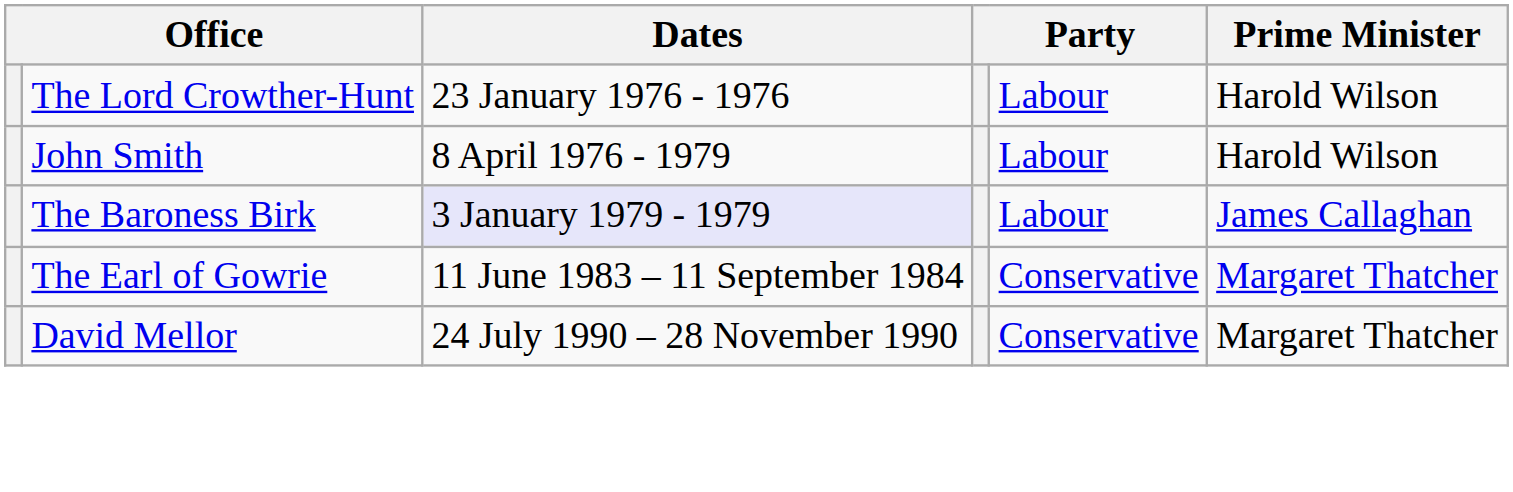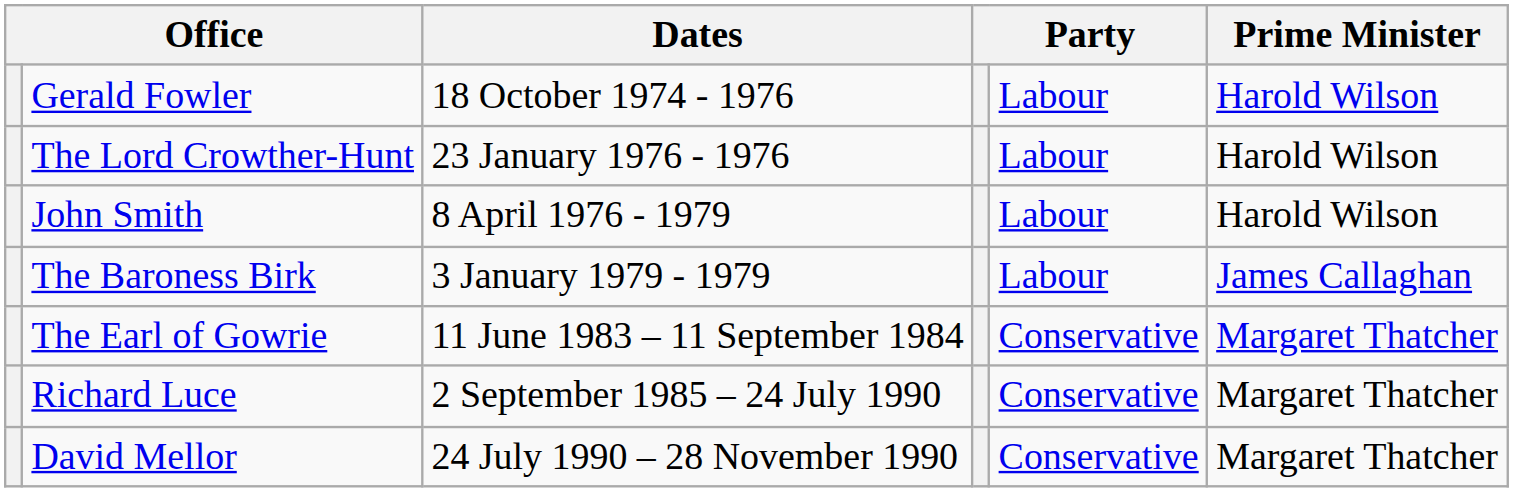+ row: Gerald Fowler | 18 October 1974 - 1976 | Labour | Harold Wilson
The Baroness Birk | Dates: lavender background -> no background
+ row: Richard Luce | 2 September 1985 – 24 July 1990 | Conservative | Margaret Thatcher
